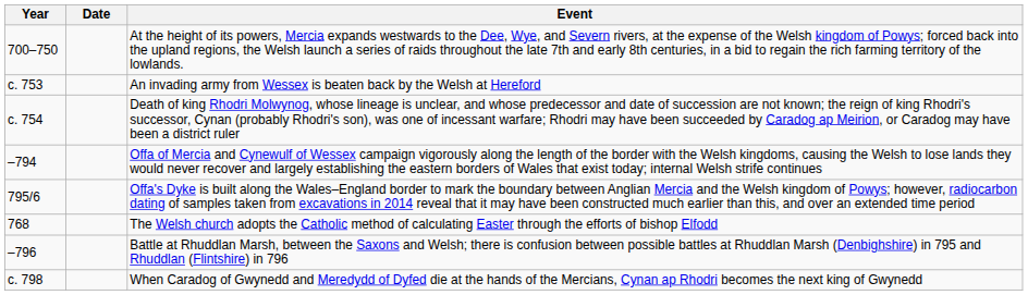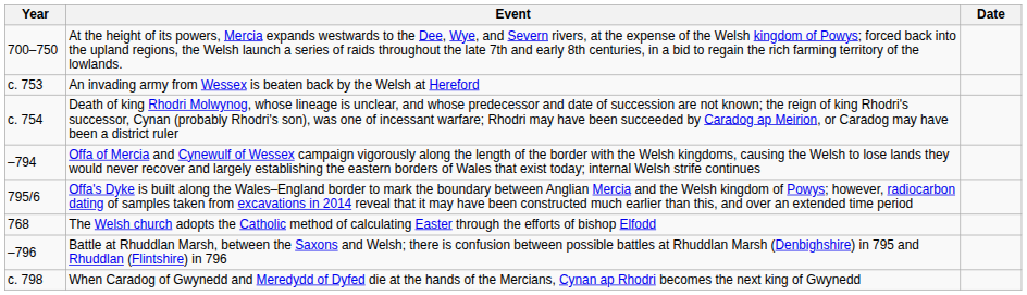columns swapped: Date <-> Event
